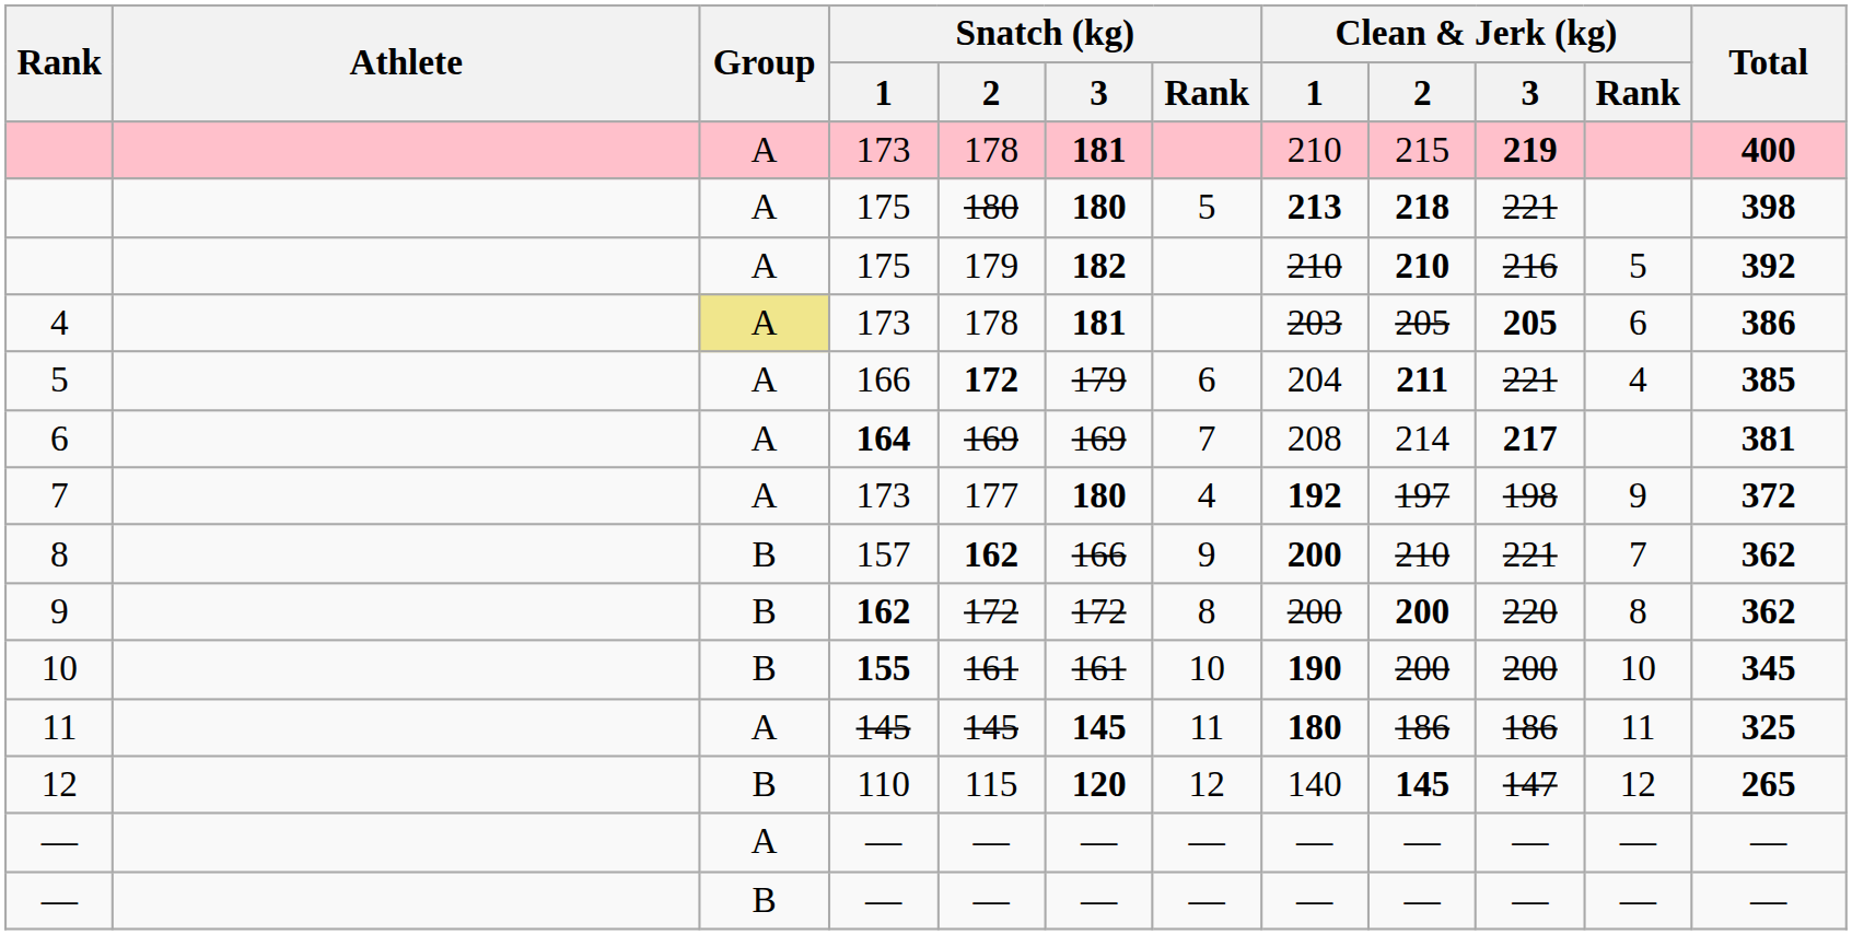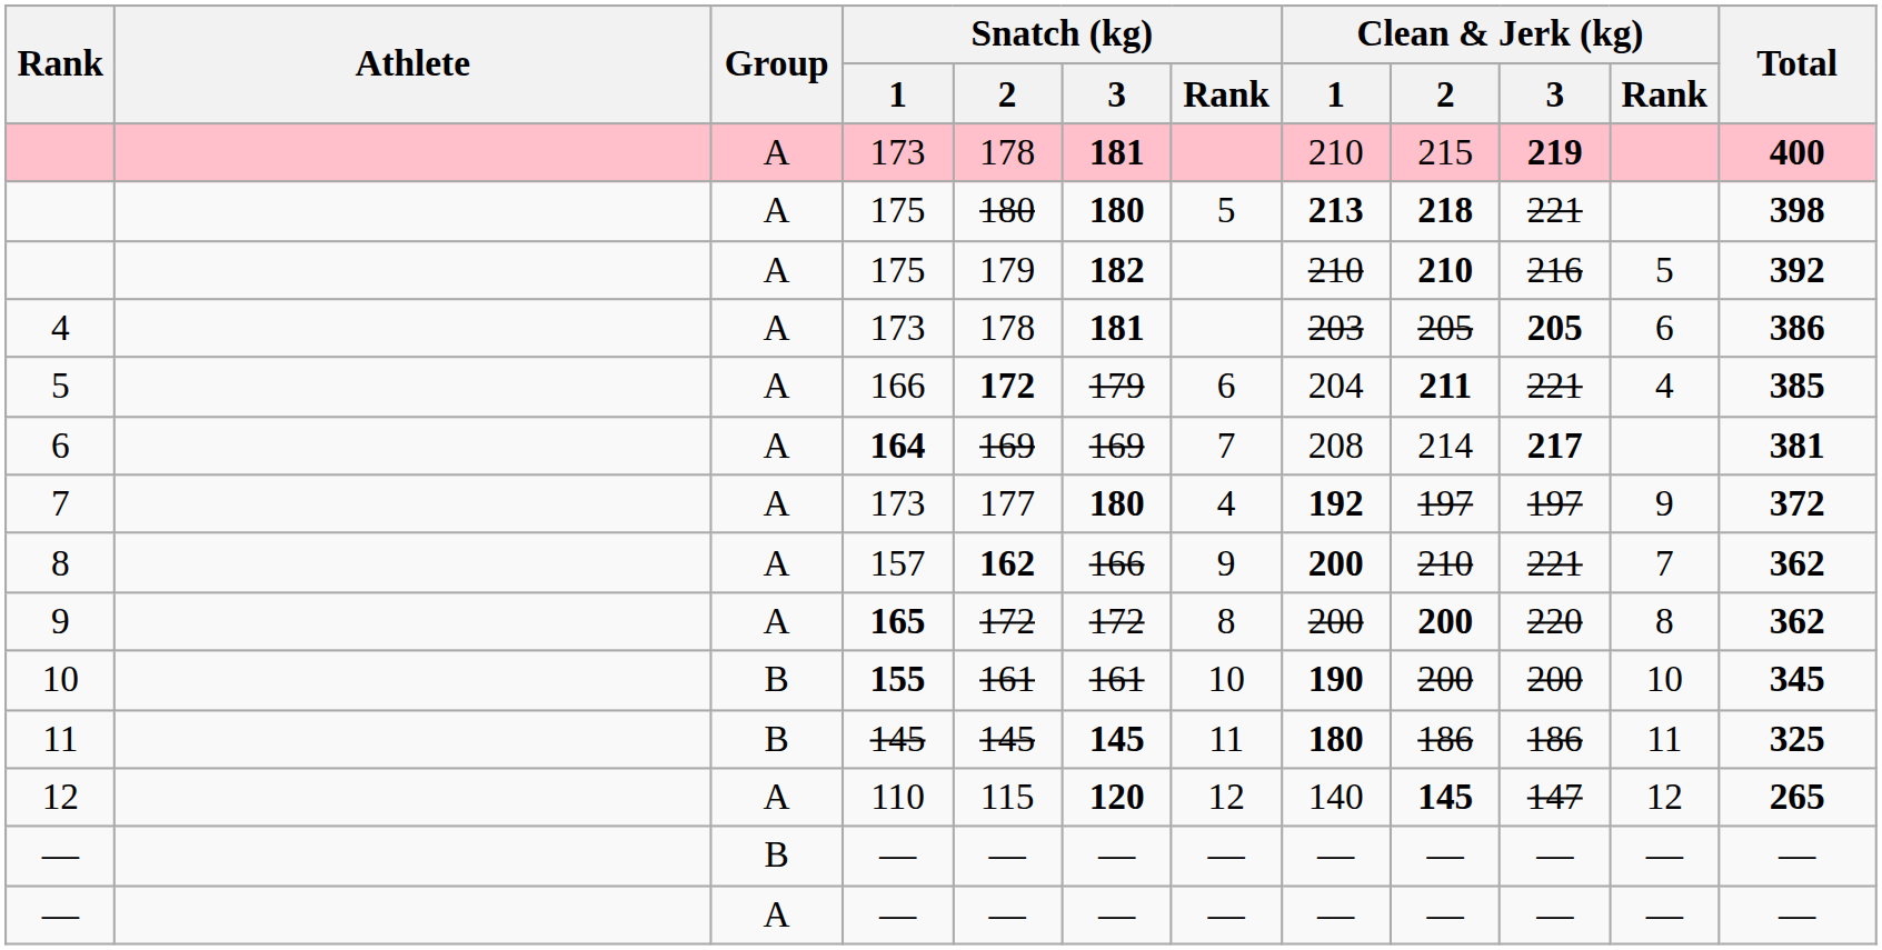row 6 | Group: khaki background -> no background
row 9 | Clean & Jerk (kg) / 3: 198 -> 197
row 10 | Group: B -> A
row 11 | Group: B -> A
row 11 | Snatch (kg) / 1: 162 -> 165
row 13 | Group: A -> B
row 14 | Group: B -> A
row 15 | Group: A -> B
row 16 | Group: B -> A
